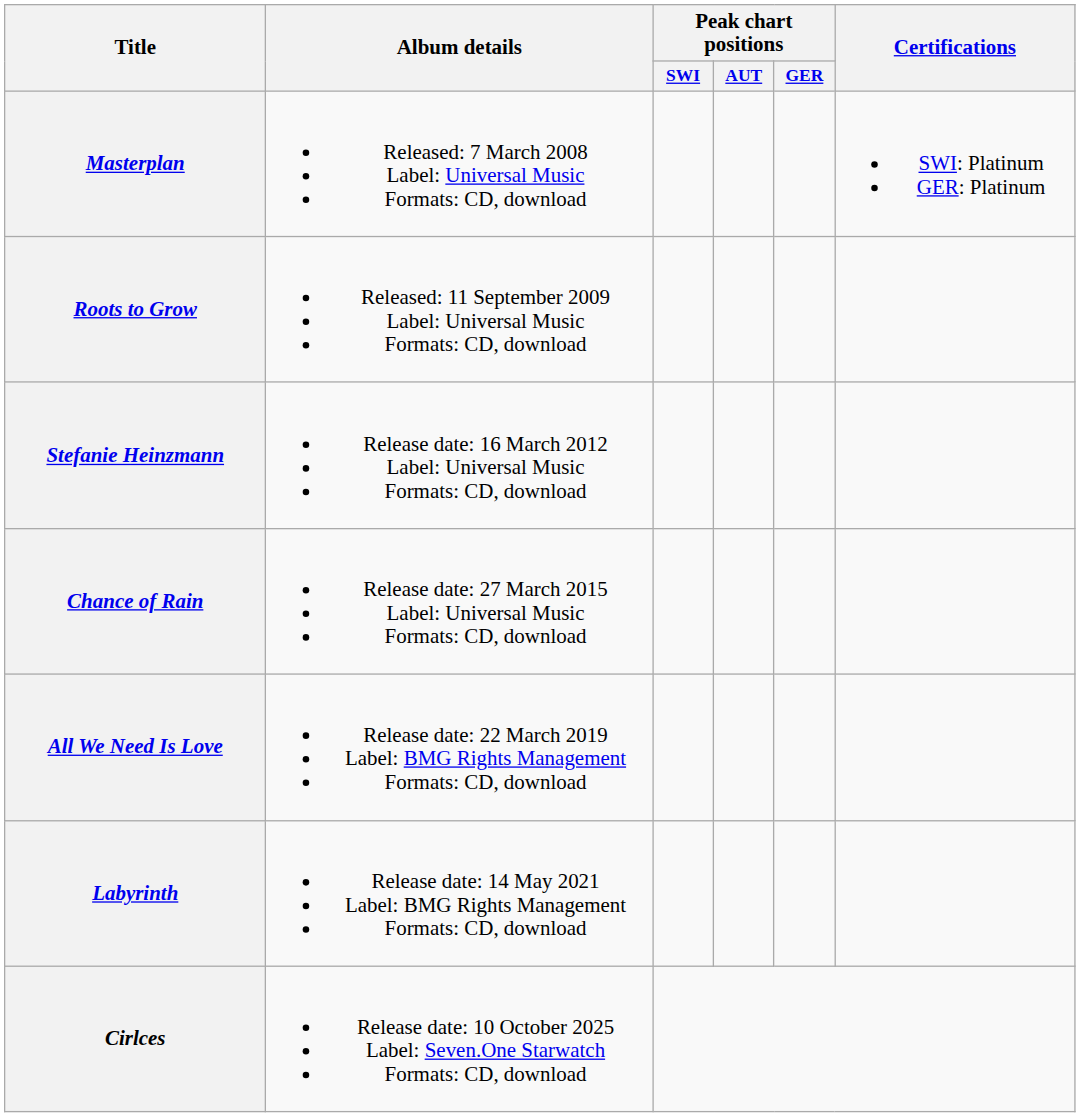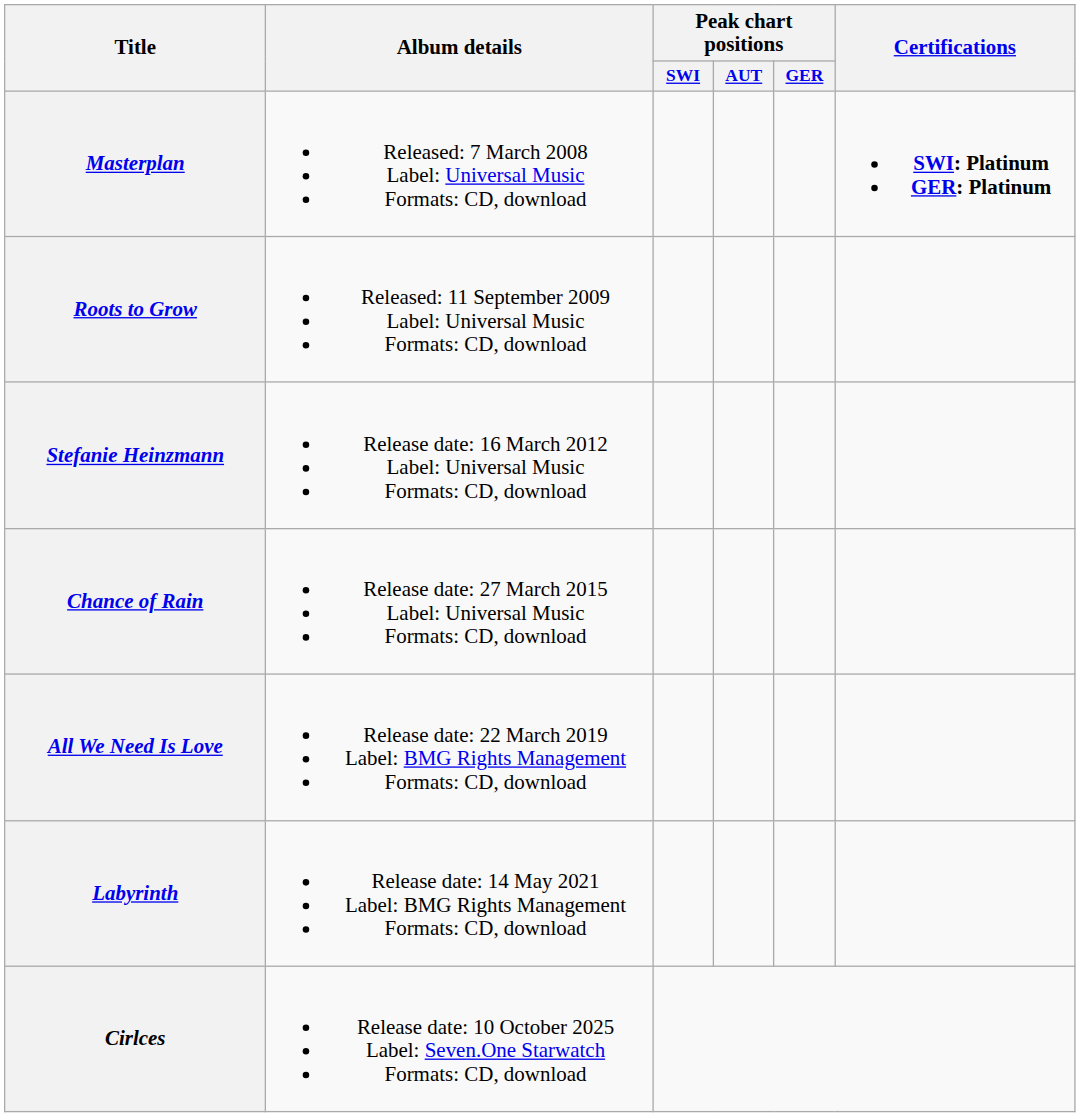Masterplan | Certifications: normal -> bold
